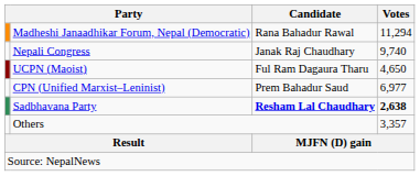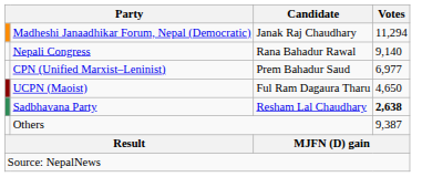Madheshi Janaadhikar Forum, Nepal (Democratic) | Candidate: Rana Bahadur Rawal -> Janak Raj Chaudhary
Nepali Congress | Candidate: Janak Raj Chaudhary -> Rana Bahadur Rawal
Nepali Congress | Votes: 9,740 -> 9,140
rows swapped: CPN (Unified Marxist–Leninist) <-> UCPN (Maoist)
Sadbhavana Party | Candidate: bold -> normal
Others | Votes: 3,357 -> 9,387
